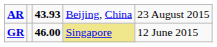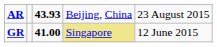GR | column 3: 46.00 -> 41.00
